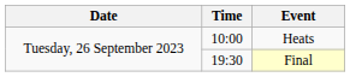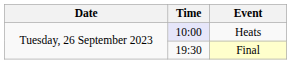Heats | Time: no background -> lavender background
